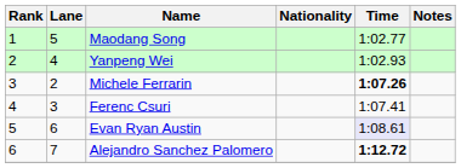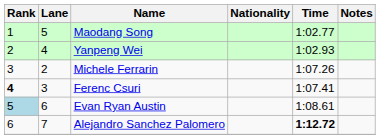Michele Ferrarin | Time: bold -> normal
Ferenc Csuri | Rank: normal -> bold
Evan Ryan Austin | Rank: no background -> lightblue background
Evan Ryan Austin | Time: lavender background -> no background
